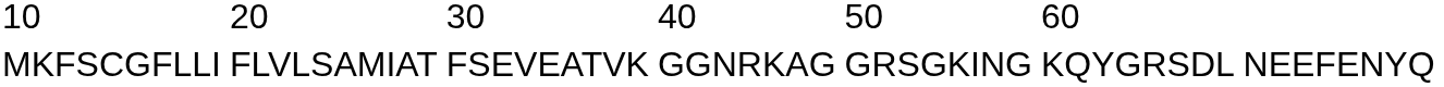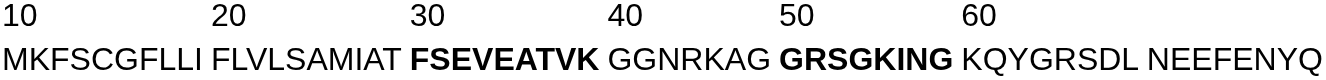MKFSCGFLLI | column 3: normal -> bold
MKFSCGFLLI | column 5: normal -> bold
